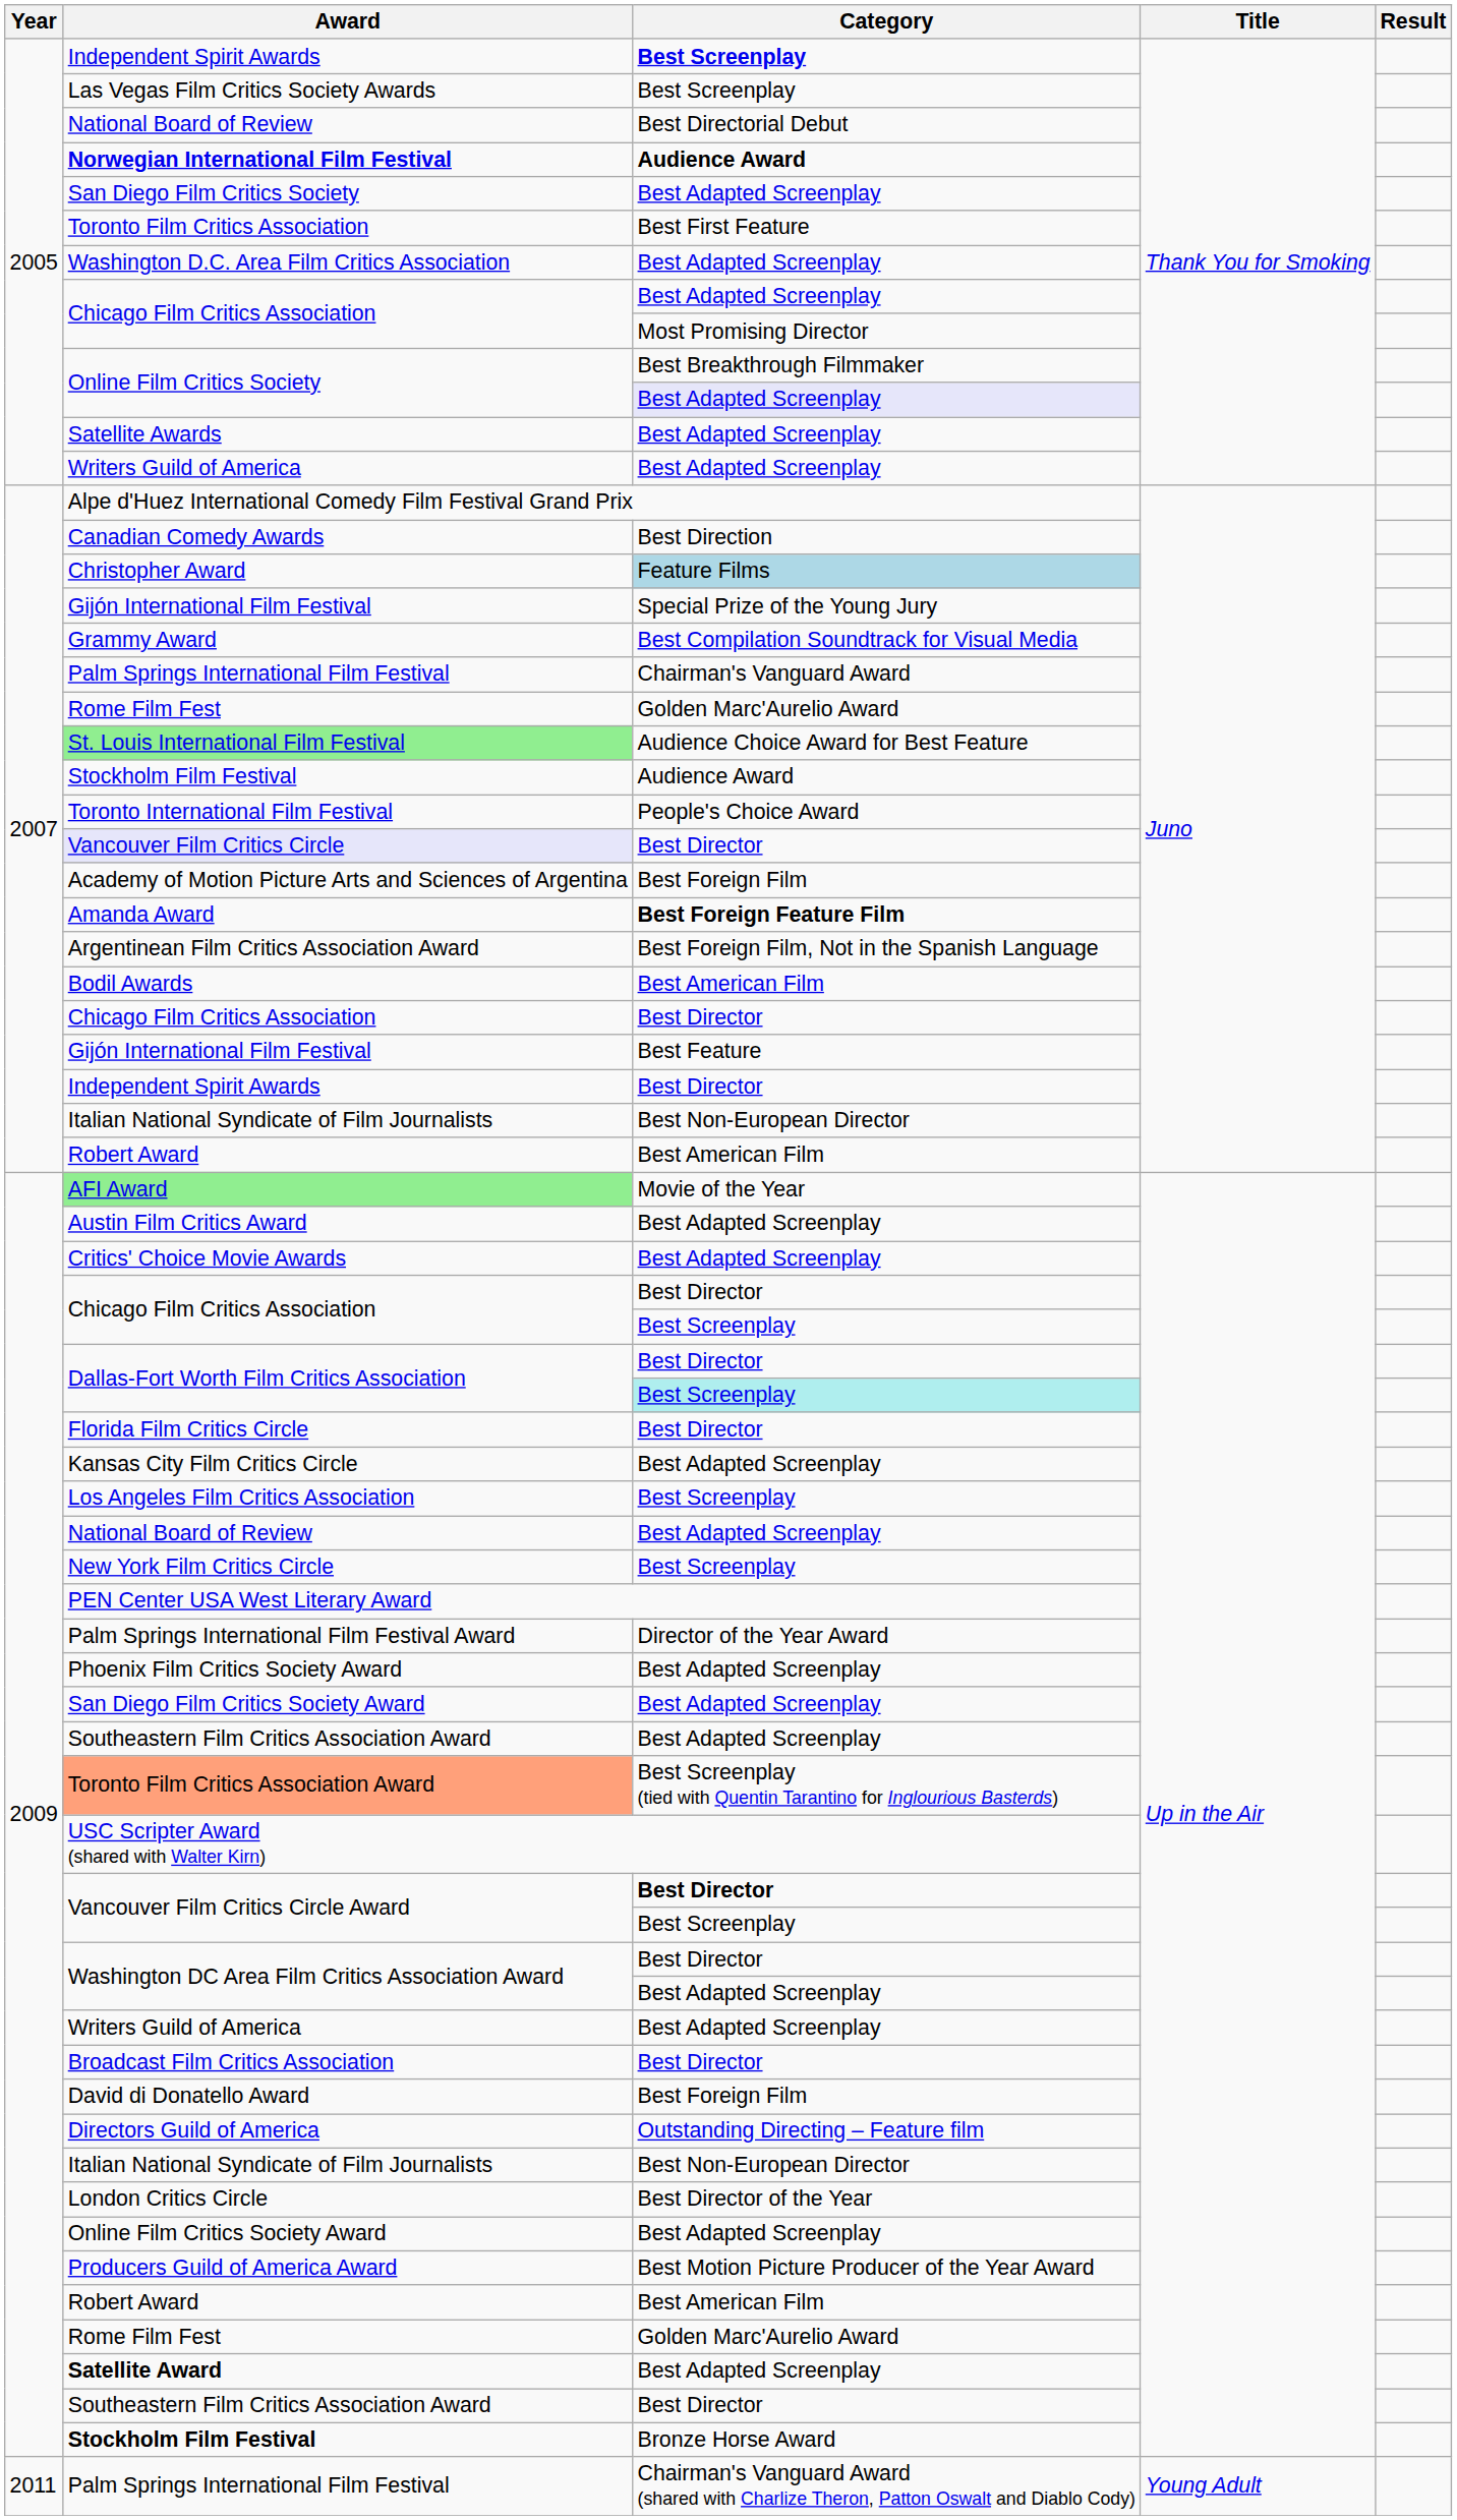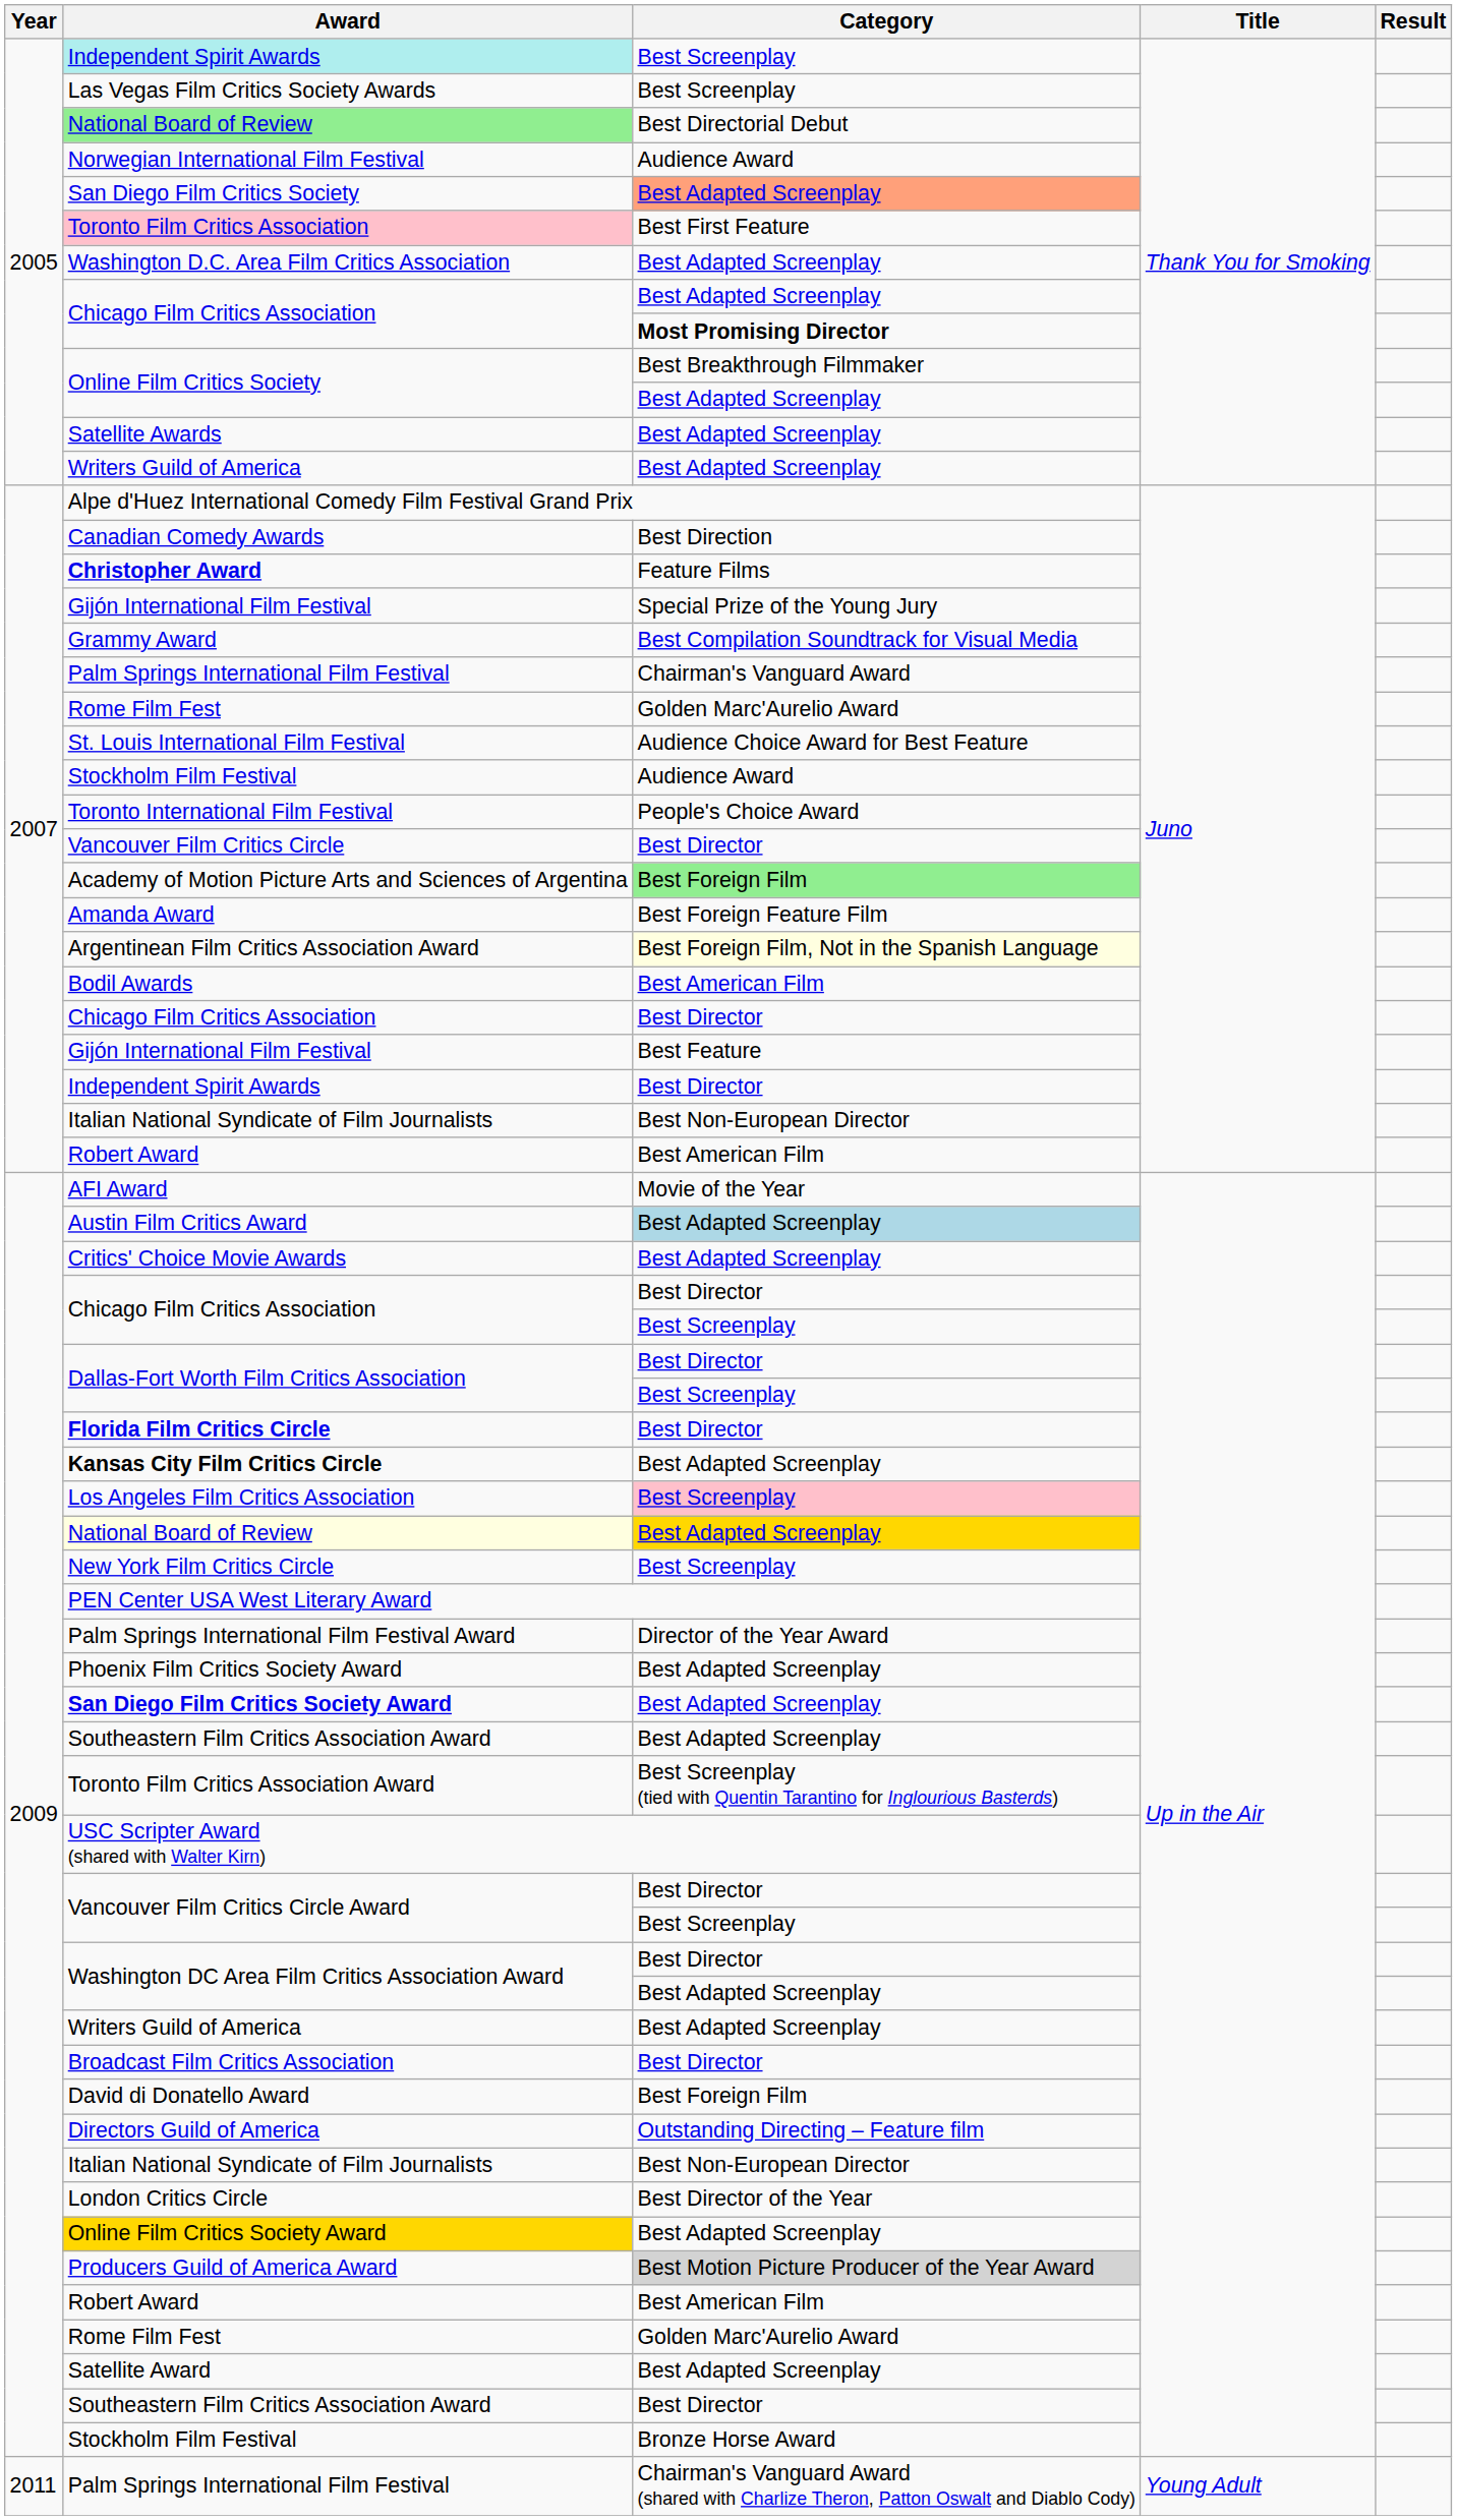Independent Spirit Awards / Best Screenplay | Award: no background -> paleturquoise background
Independent Spirit Awards / Best Screenplay | Category: bold -> normal
National Board of Review / Best Directorial Debut | Award: no background -> lightgreen background
Norwegian International Film Festival | Award: bold -> normal
Norwegian International Film Festival | Category: bold -> normal
San Diego Film Critics Society | Category: no background -> lightsalmon background
Toronto Film Critics Association | Award: no background -> pink background
Chicago Film Critics Association / Most Promising Director | Category: normal -> bold
Online Film Critics Society / Best Adapted Screenplay | Category: lavender background -> no background
Christopher Award | Award: normal -> bold
Christopher Award | Category: lightblue background -> no background
St. Louis International Film Festival | Award: lightgreen background -> no background
Vancouver Film Critics Circle | Award: lavender background -> no background
Academy of Motion Picture Arts and Sciences of Argentina | Category: no background -> lightgreen background
Amanda Award | Category: bold -> normal
Argentinean Film Critics Association Award | Category: no background -> lightyellow background
AFI Award | Award: lightgreen background -> no background
Austin Film Critics Award | Category: no background -> lightblue background
Dallas-Fort Worth Film Critics Association / Best Screenplay | Category: paleturquoise background -> no background
Florida Film Critics Circle | Award: normal -> bold
Kansas City Film Critics Circle | Award: normal -> bold
Los Angeles Film Critics Association | Category: no background -> pink background
National Board of Review / Best Adapted Screenplay | Award: no background -> lightyellow background
National Board of Review / Best Adapted Screenplay | Category: no background -> gold background
San Diego Film Critics Society Award | Award: normal -> bold
Toronto Film Critics Association Award | Award: lightsalmon background -> no background
Vancouver Film Critics Circle Award / Best Director | Category: bold -> normal
Online Film Critics Society Award | Award: no background -> gold background
Producers Guild of America Award | Category: no background -> lightgrey background
Satellite Award | Award: bold -> normal
Stockholm Film Festival / Bronze Horse Award | Award: bold -> normal
